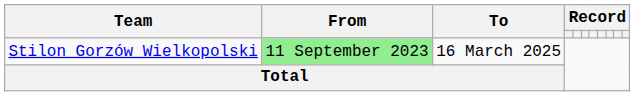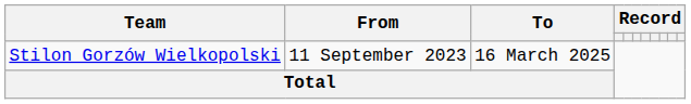Stilon Gorzów Wielkopolski | From: lightgreen background -> no background
